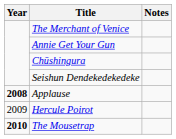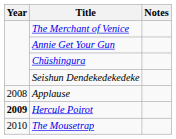Applause | Year: bold -> normal
Hercule Poirot | Year: normal -> bold
The Mousetrap | Year: bold -> normal
